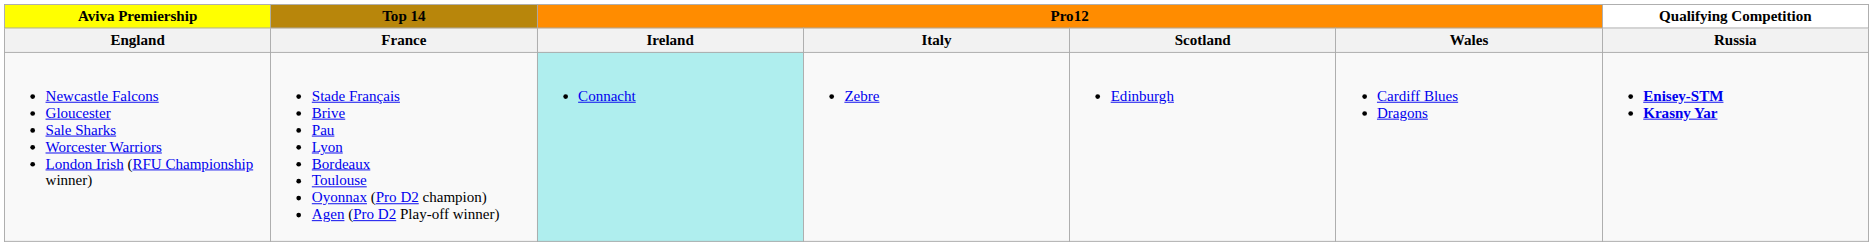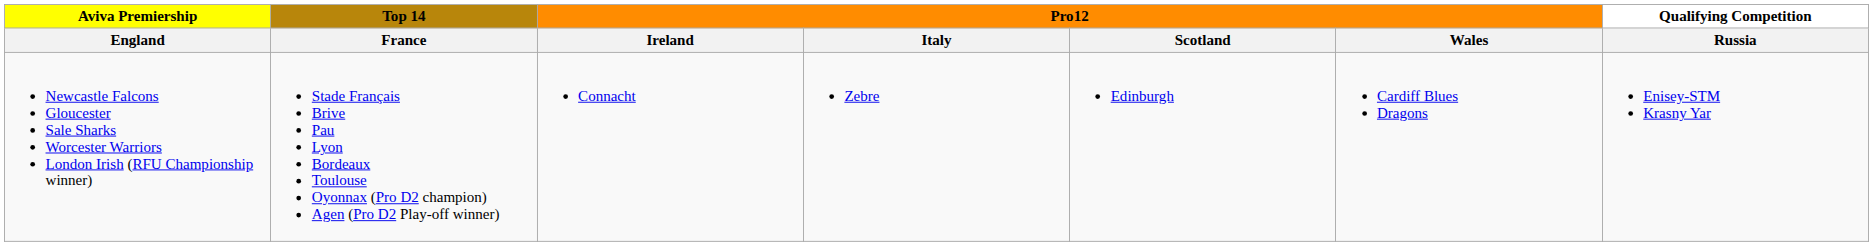row 3 | Pro12 / Ireland: paleturquoise background -> no background
row 3 | Qualifying Competition / Russia: bold -> normal
